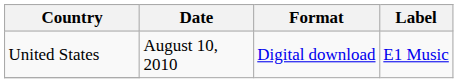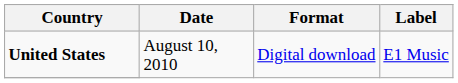United States | Country: normal -> bold
